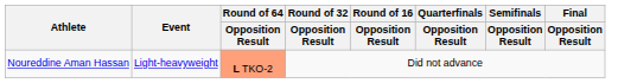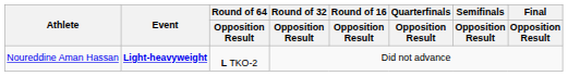Noureddine Aman Hassan | Event: normal -> bold
Noureddine Aman Hassan | Round of 64 / Opposition Result: lightsalmon background -> no background
